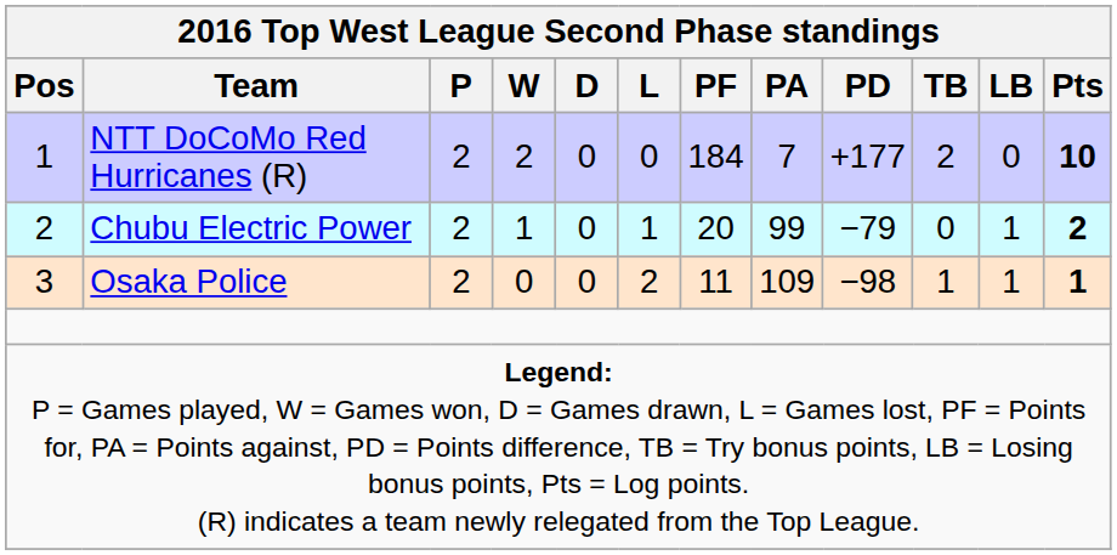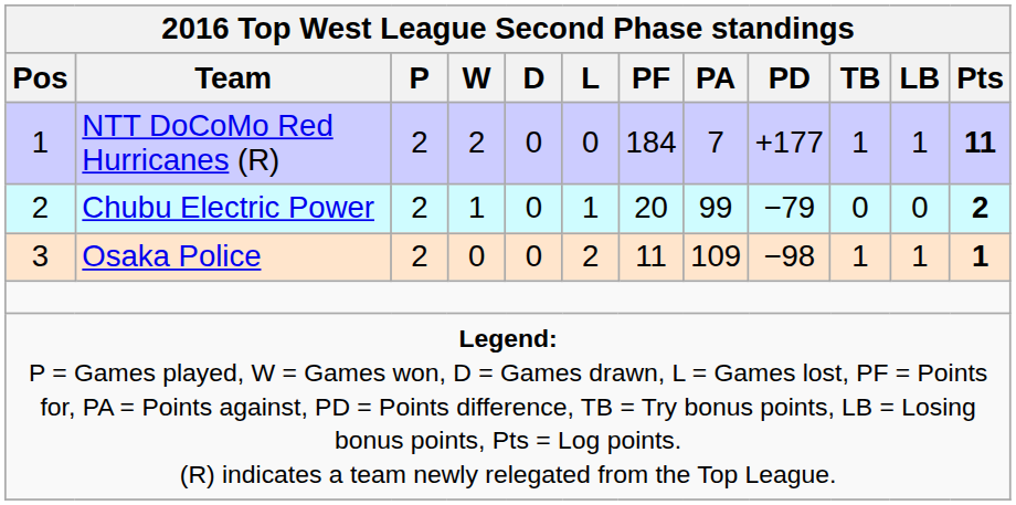NTT DoCoMo Red Hurricanes (R) | TB: 2 -> 1
NTT DoCoMo Red Hurricanes (R) | LB: 0 -> 1
NTT DoCoMo Red Hurricanes (R) | Pts: 10 -> 11
Chubu Electric Power | LB: 1 -> 0
